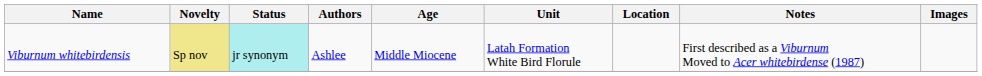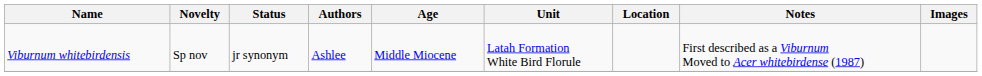Viburnum whitebirdensis | Novelty: khaki background -> no background
Viburnum whitebirdensis | Status: paleturquoise background -> no background
